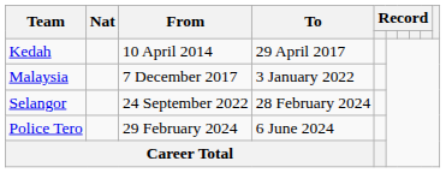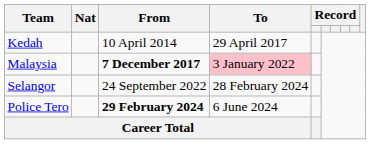Malaysia | From: normal -> bold
Malaysia | To: no background -> pink background
Police Tero | From: normal -> bold
